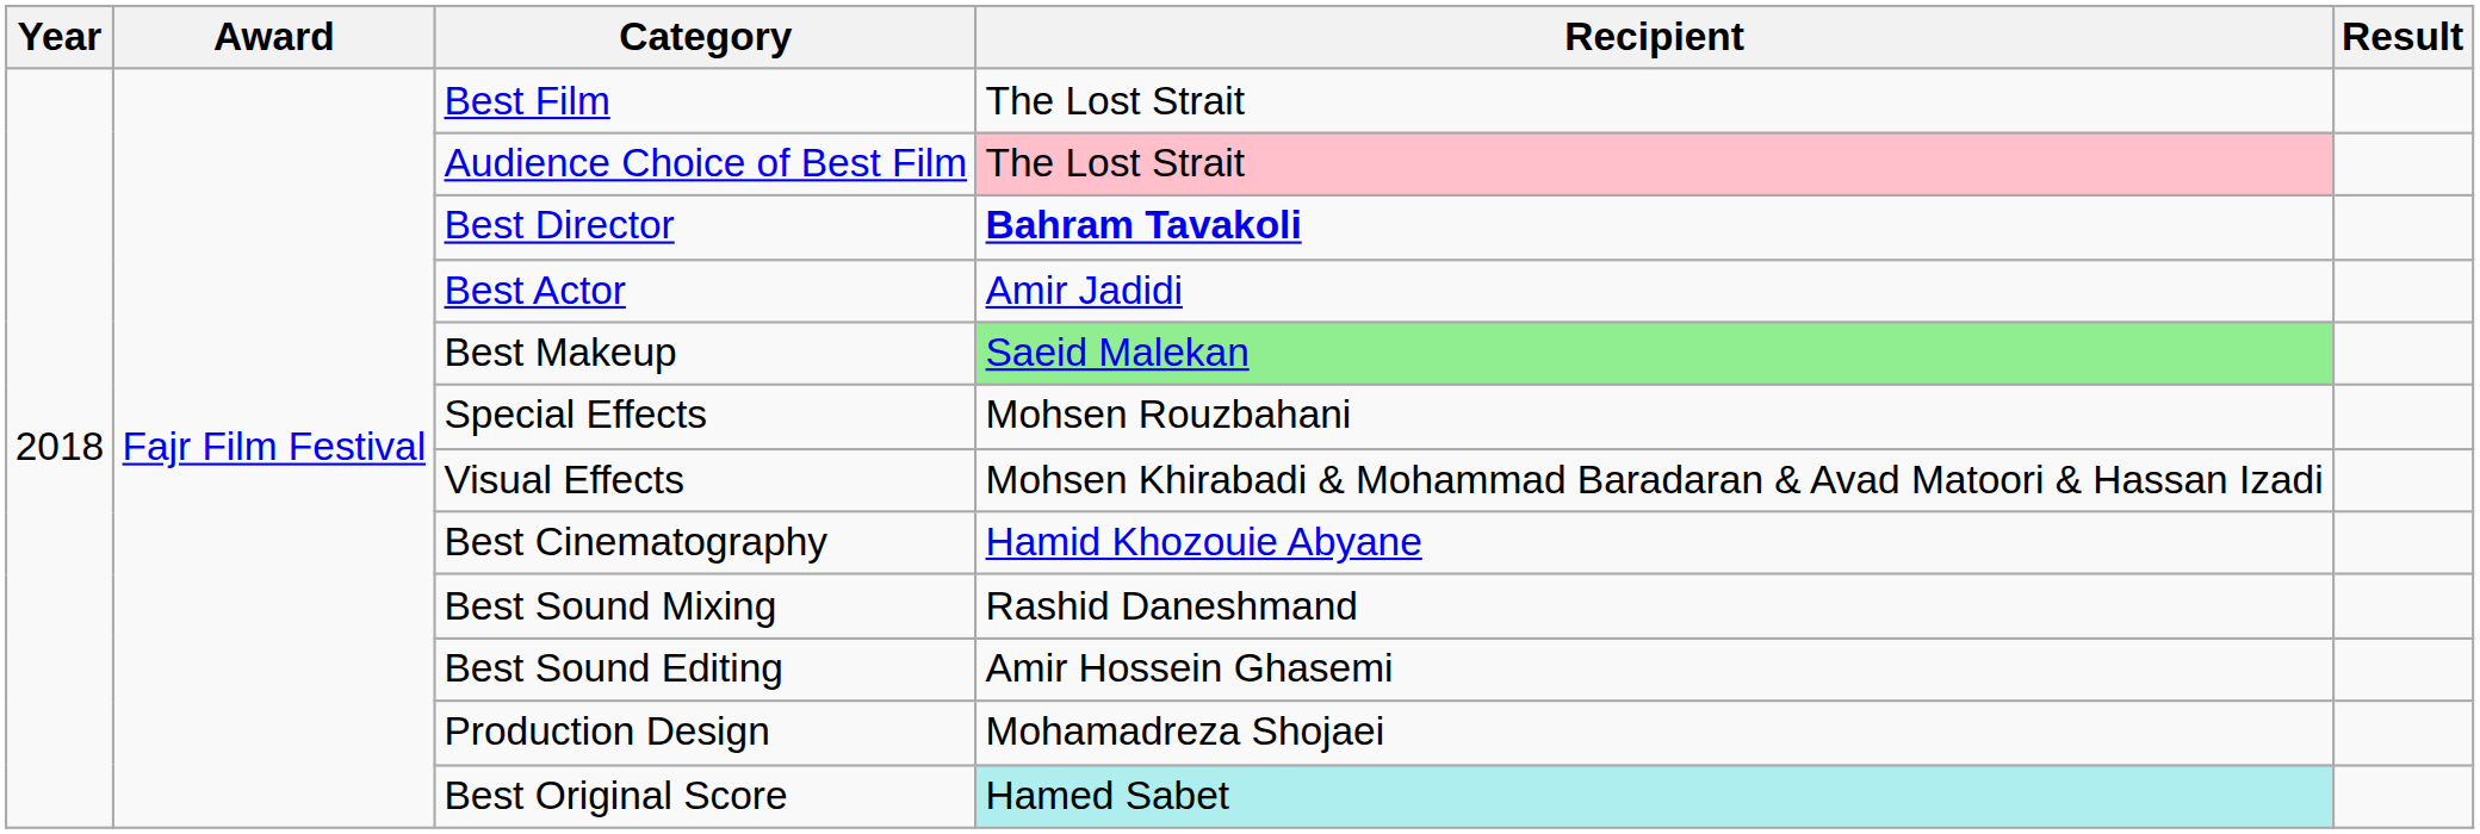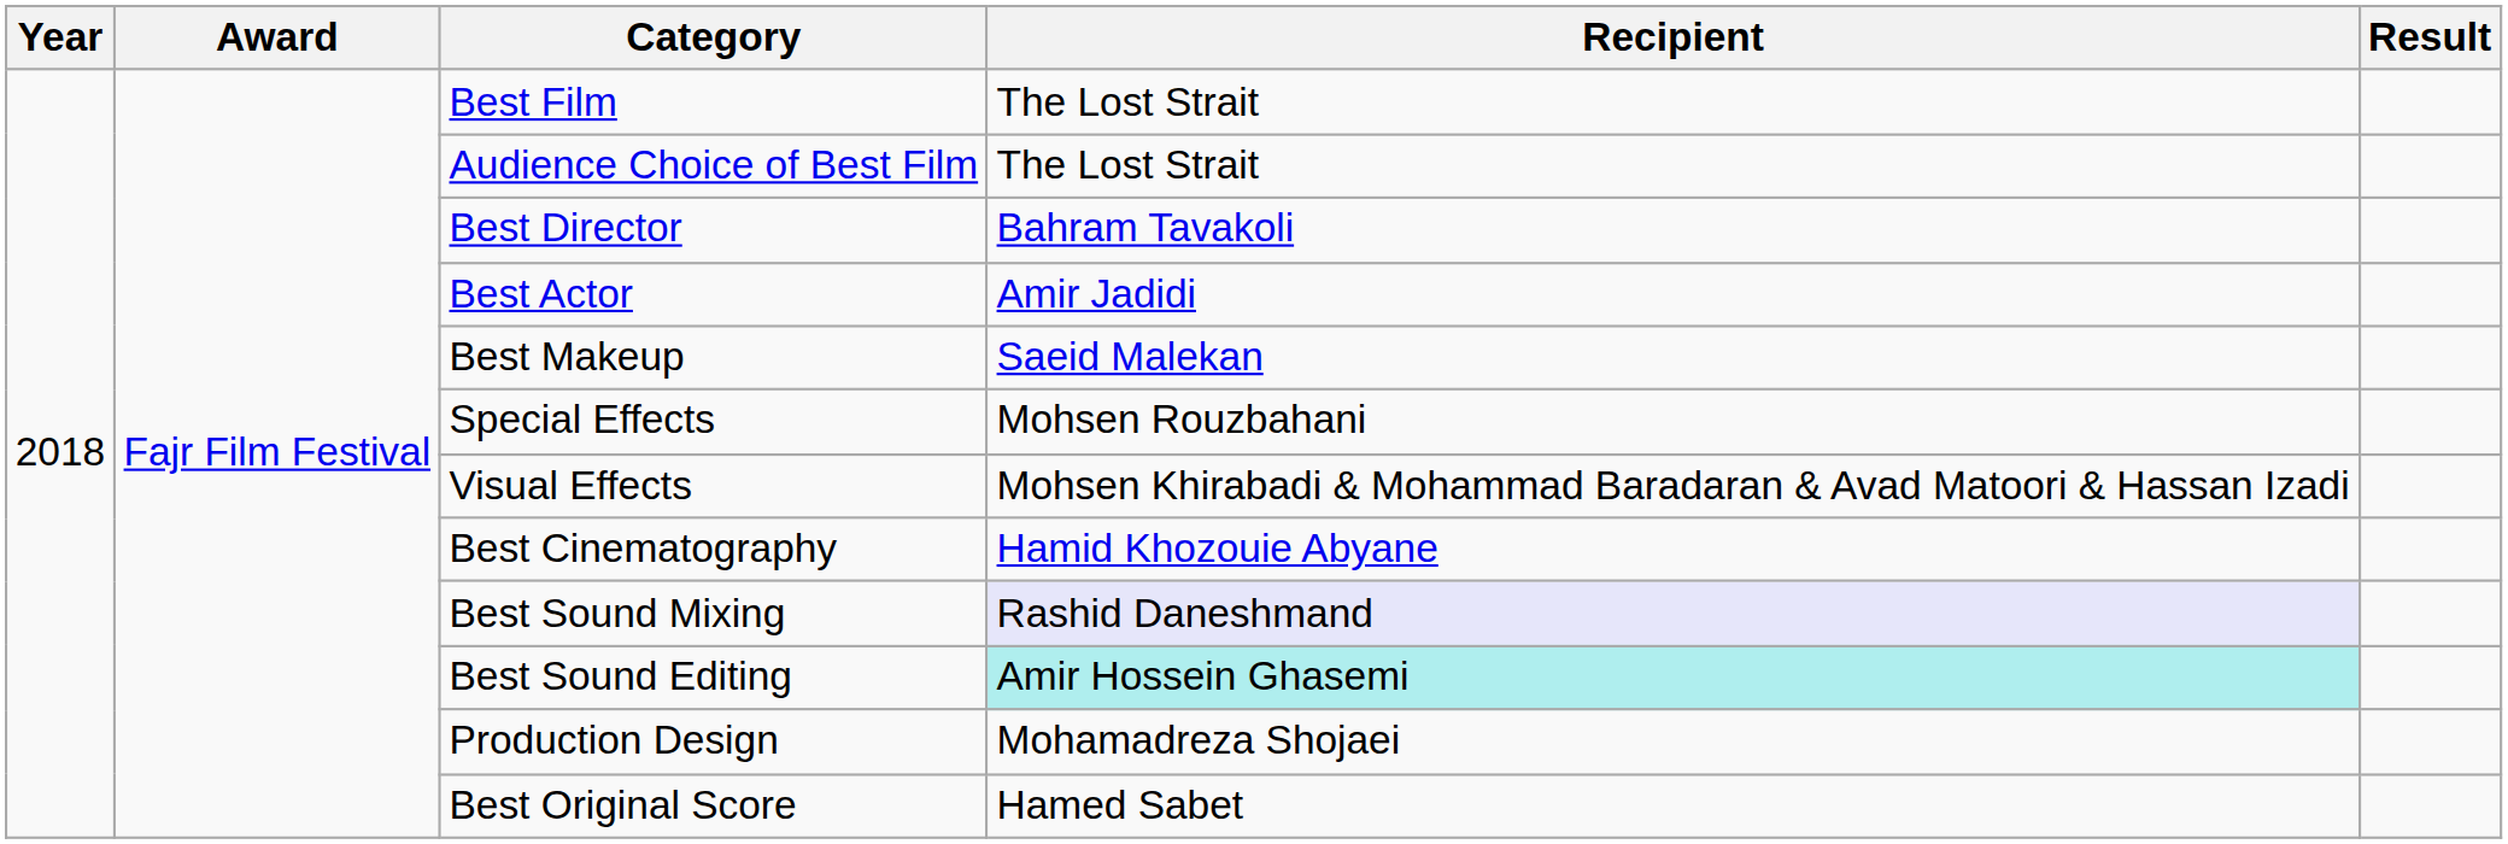Audience Choice of Best Film | Recipient: pink background -> no background
Best Director | Recipient: bold -> normal
Best Makeup | Recipient: lightgreen background -> no background
Best Sound Mixing | Recipient: no background -> lavender background
Best Sound Editing | Recipient: no background -> paleturquoise background
Best Original Score | Recipient: paleturquoise background -> no background
